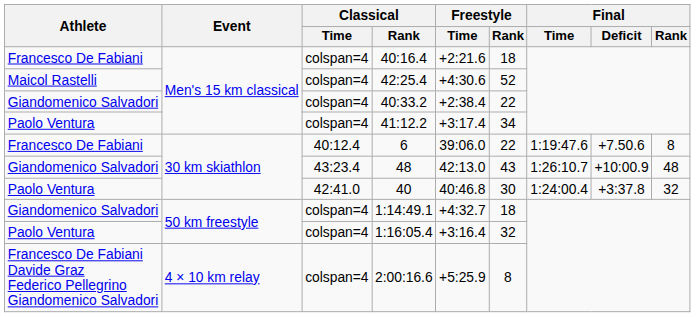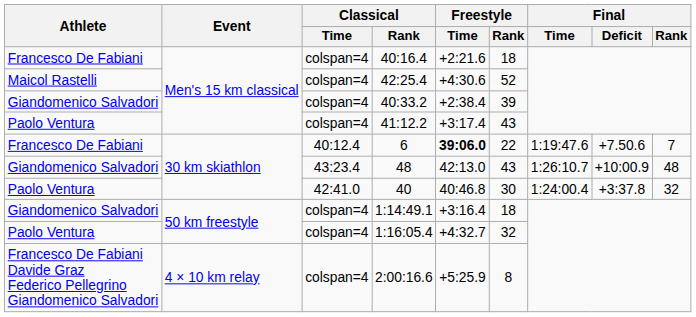40:33.2 | Freestyle / Rank: 22 -> 39
41:12.2 | Freestyle / Rank: 34 -> 43
6 | Freestyle / Time: normal -> bold
6 | Final / Rank: 8 -> 7
1:14:49.1 | Freestyle / Time: +4:32.7 -> +3:16.4
1:16:05.4 | Freestyle / Time: +3:16.4 -> +4:32.7
